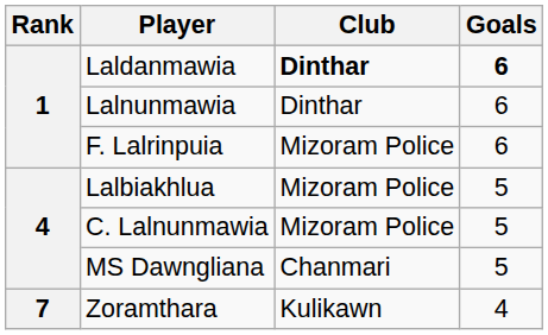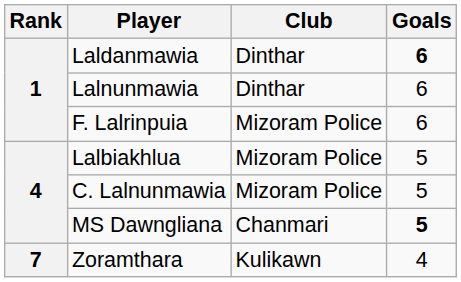Laldanmawia | Club: bold -> normal
MS Dawngliana | Goals: normal -> bold
